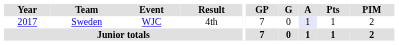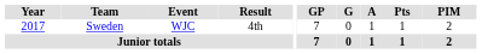Sweden | A: lavender background -> no background
